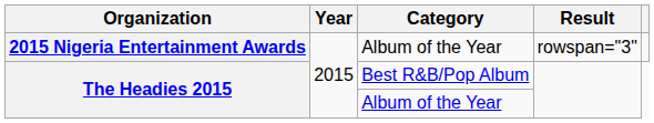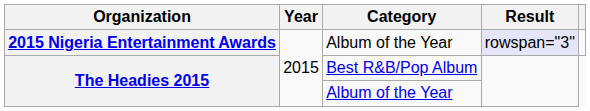2015 Nigeria Entertainment Awards | Result: no background -> lavender background
